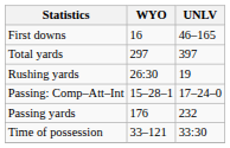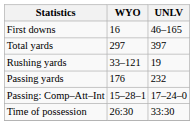Rushing yards | WYO: 26:30 -> 33–121
rows swapped: Passing yards <-> Passing: Comp–Att–Int
Time of possession | WYO: 33–121 -> 26:30
